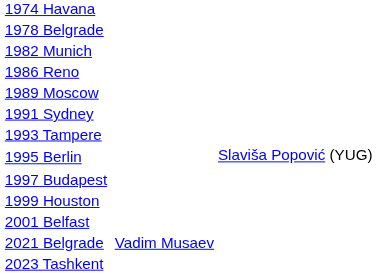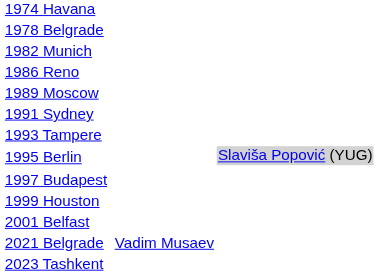1995 Berlin / Slaviša Popović (YUG) | column 3: no background -> lightgrey background
